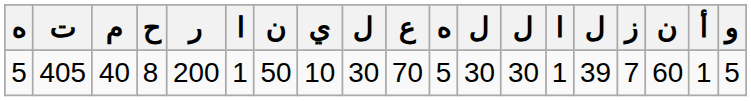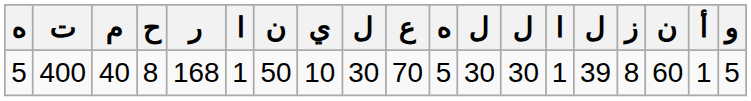row 2 | ت: 405 -> 400
row 2 | ر: 200 -> 168
row 2 | ز: 7 -> 8
